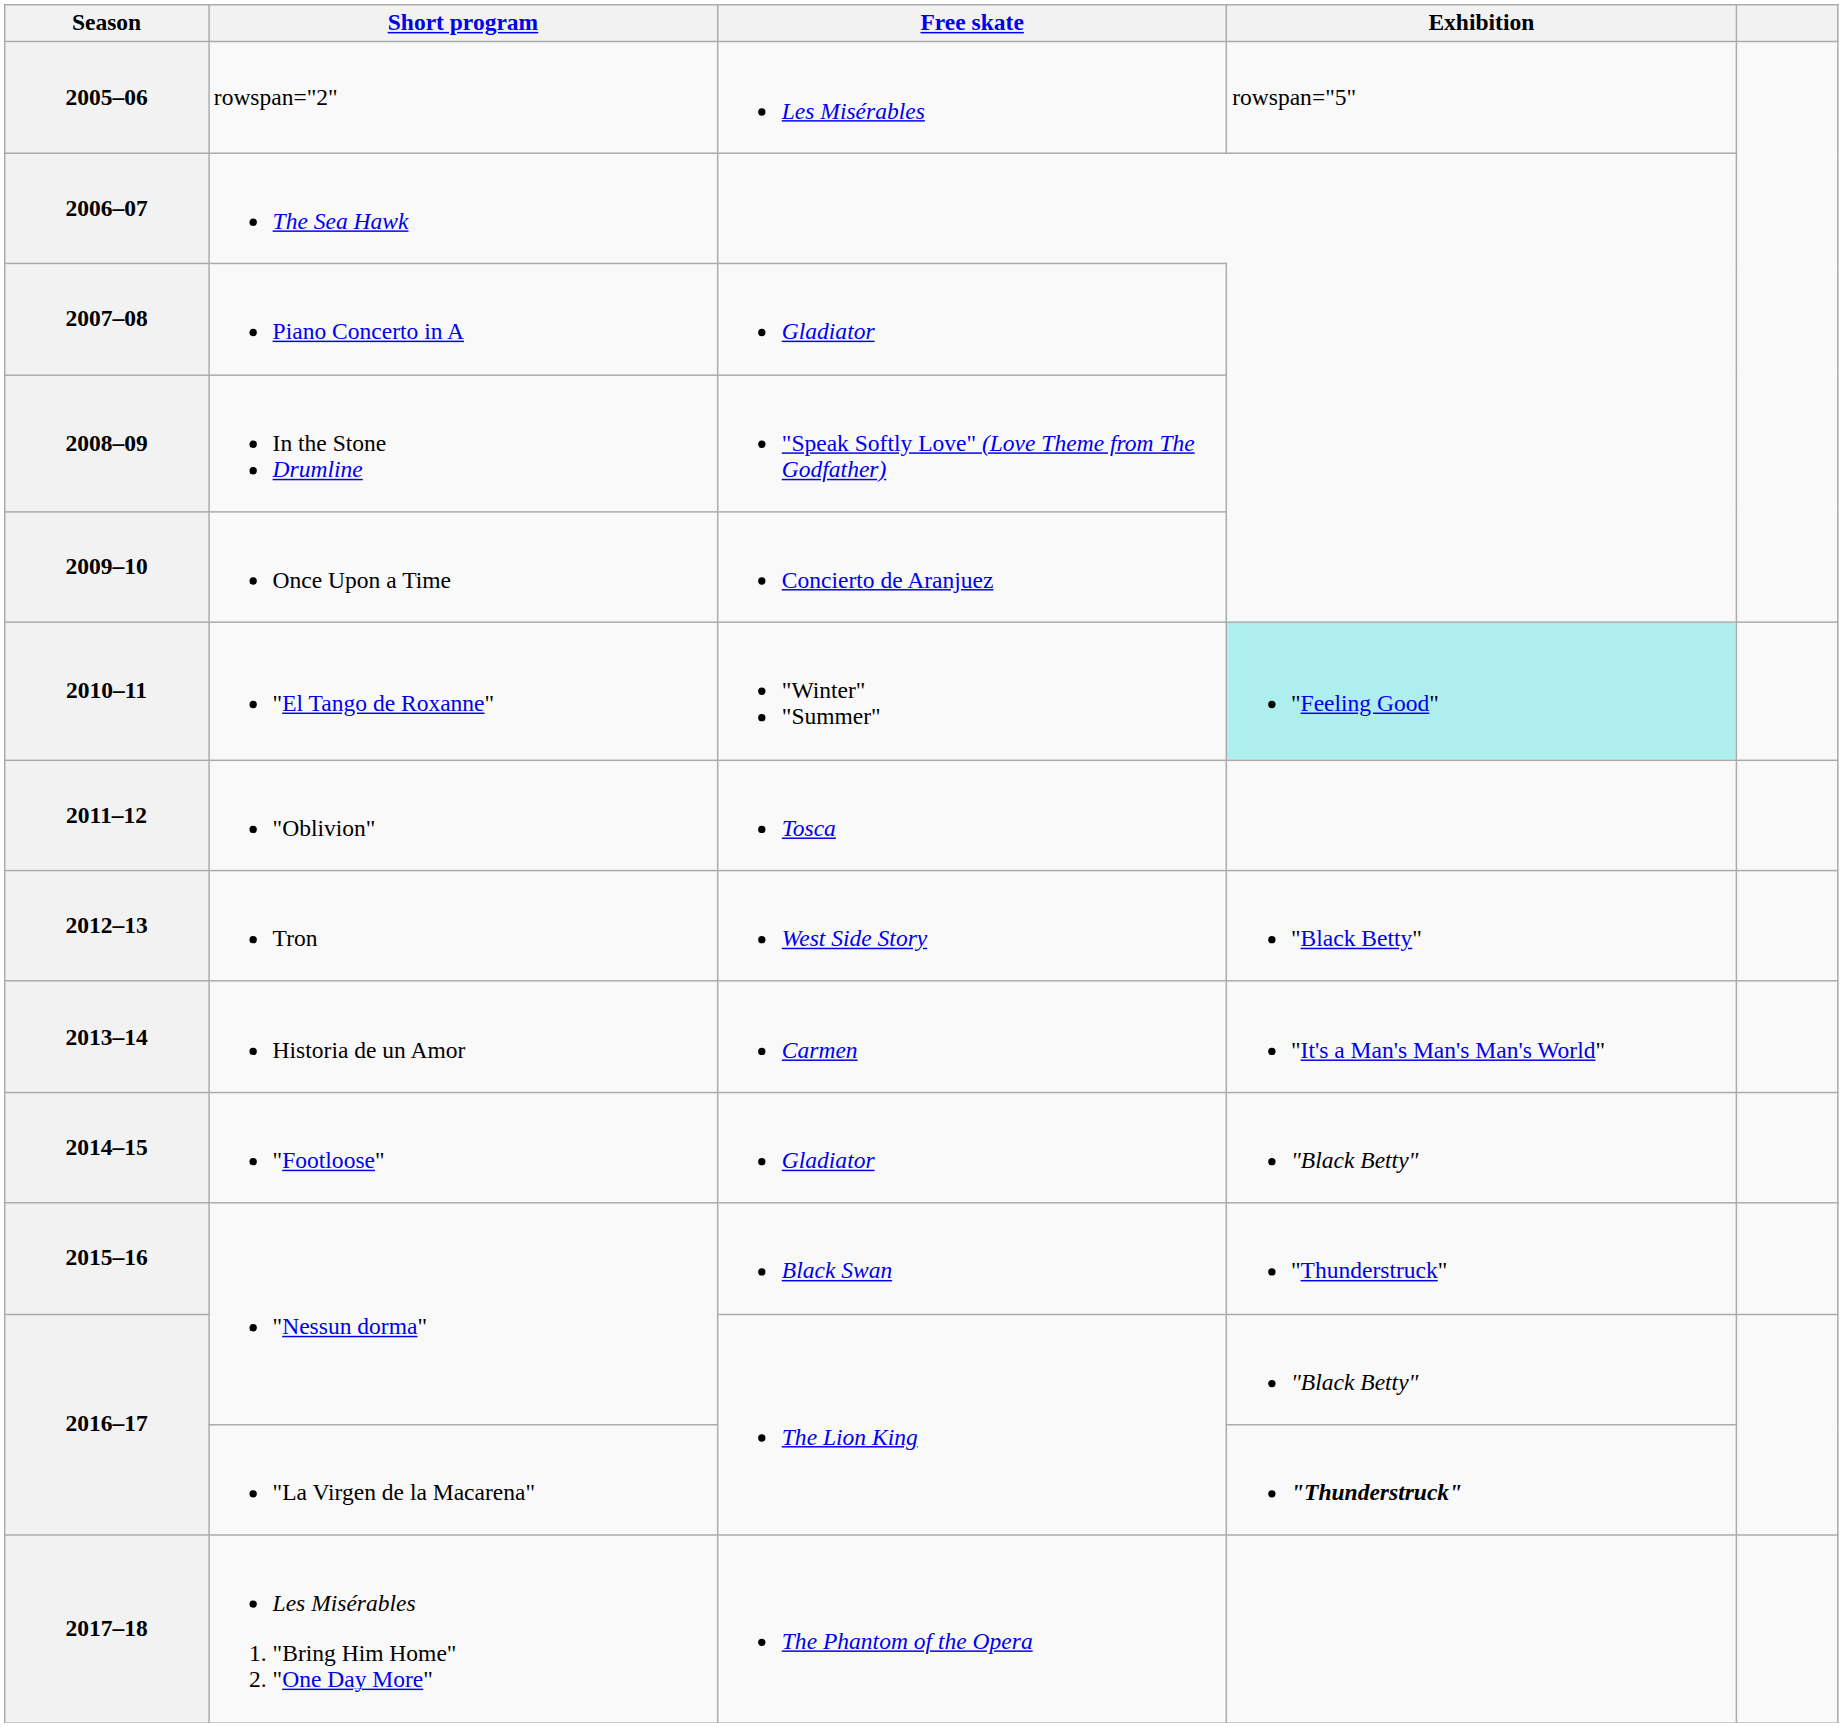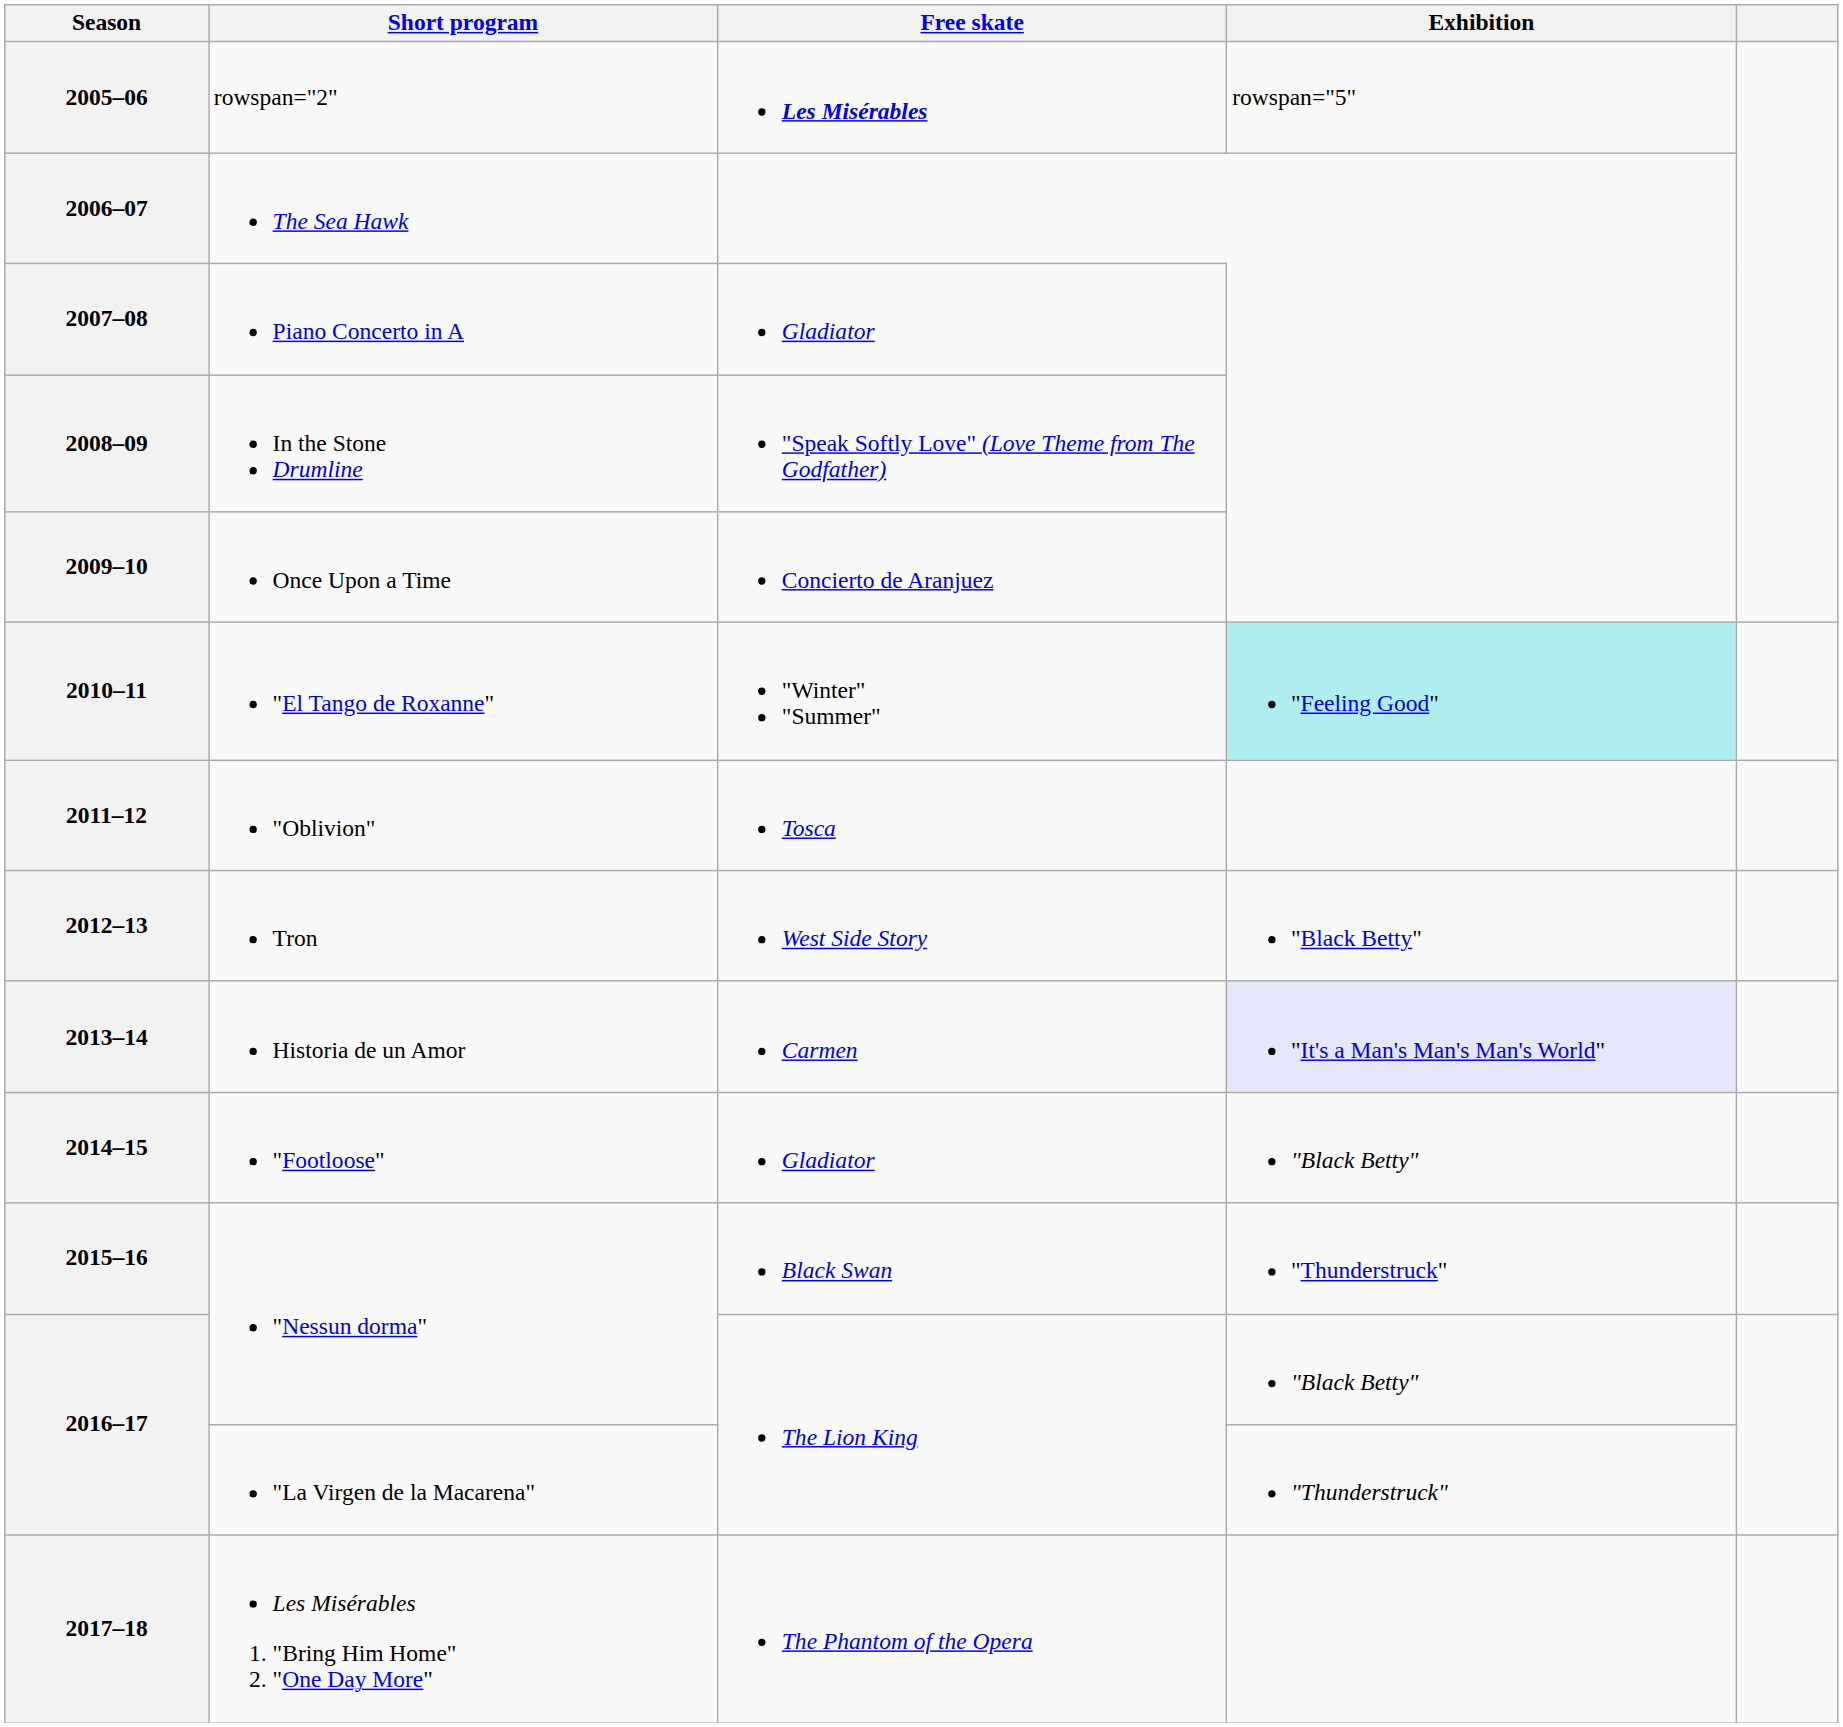2005–06 | Free skate: normal -> bold
2013–14 | Exhibition: no background -> lavender background
2016–17 / "La Virgen de la Macarena" | Exhibition: bold -> normal
